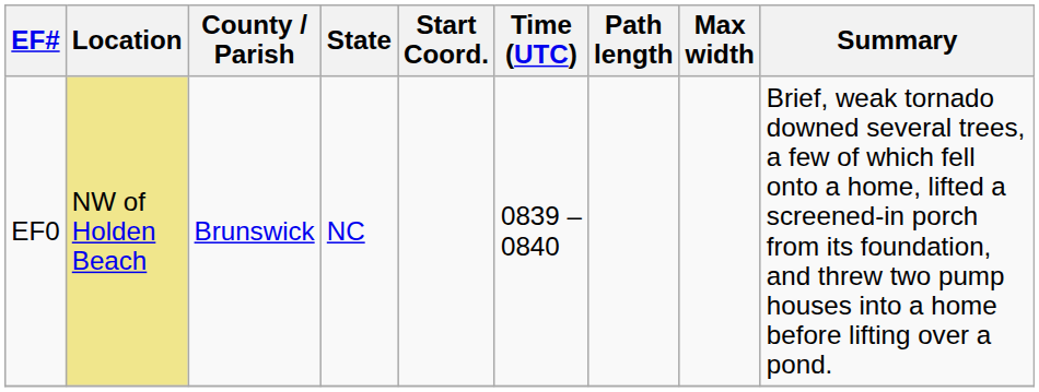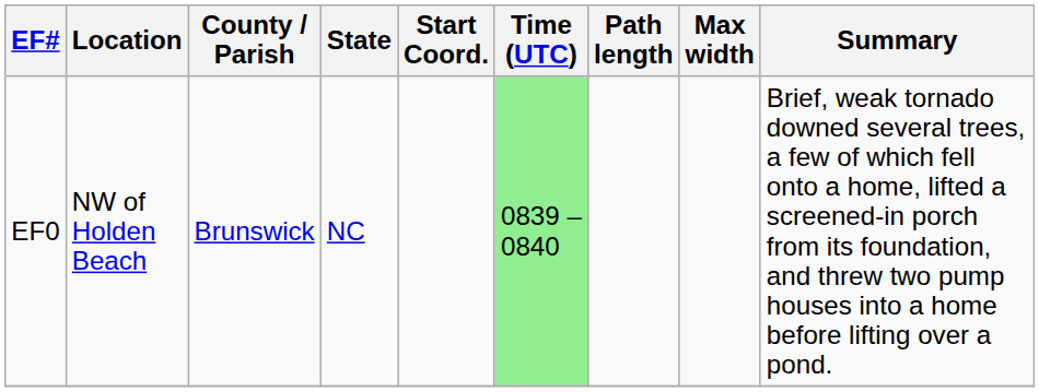EF0 | Location: khaki background -> no background
EF0 | Time (UTC): no background -> lightgreen background
